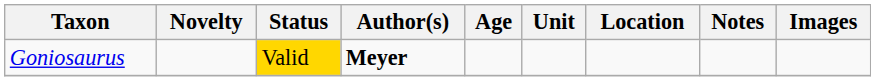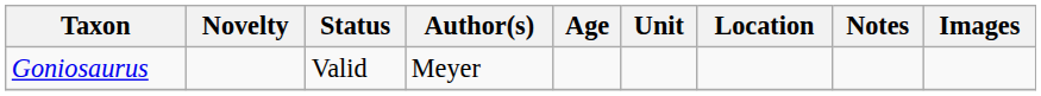Goniosaurus | Status: gold background -> no background
Goniosaurus | Author(s): bold -> normal
